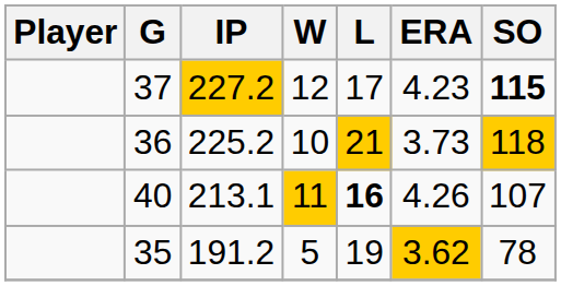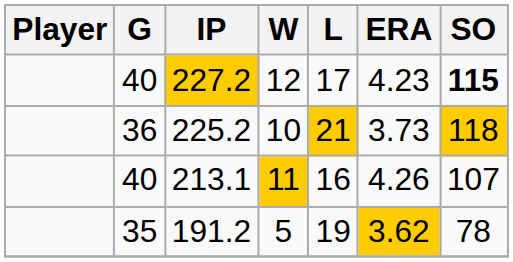227.2 | G: 37 -> 40
213.1 | L: bold -> normal
